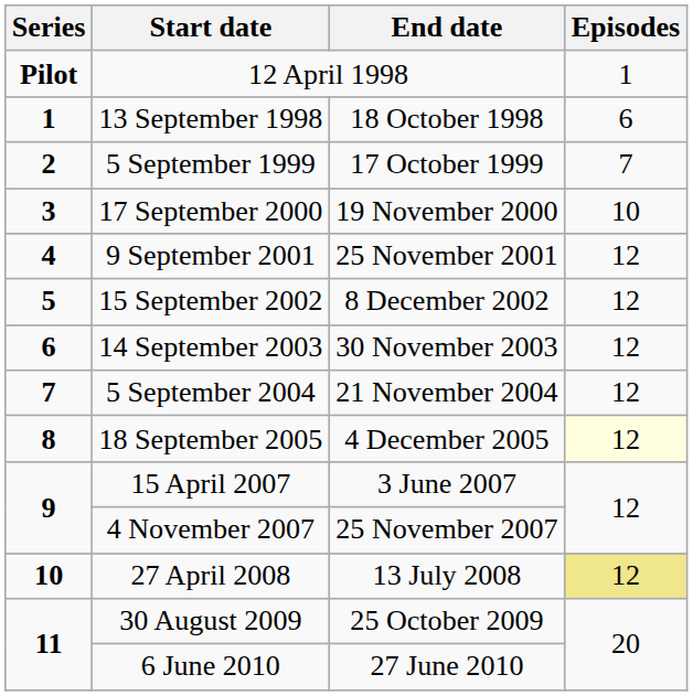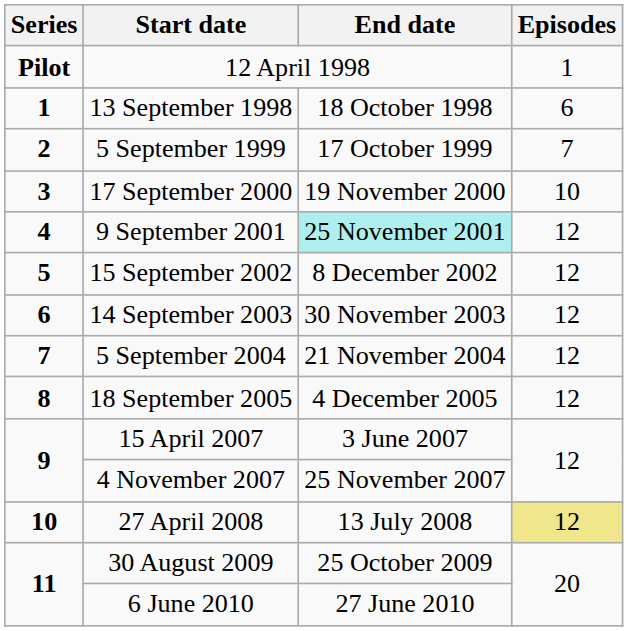9 September 2001 | End date: no background -> paleturquoise background
18 September 2005 | Episodes: lightyellow background -> no background
